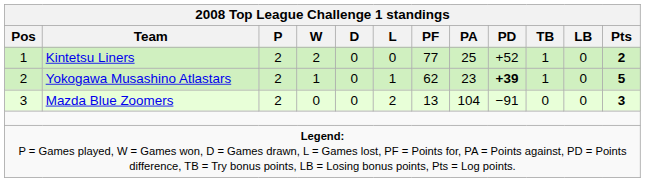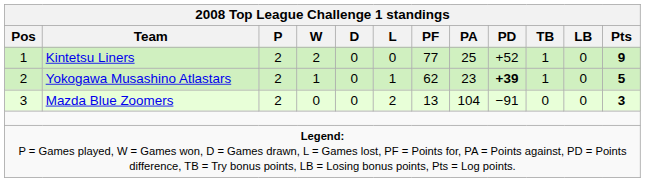Kintetsu Liners | Pts: 2 -> 9
